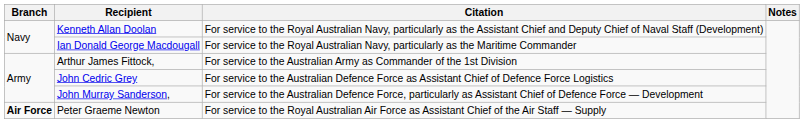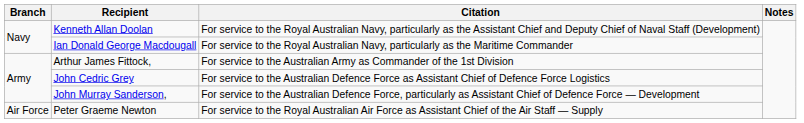Peter Graeme Newton | Branch: bold -> normal
